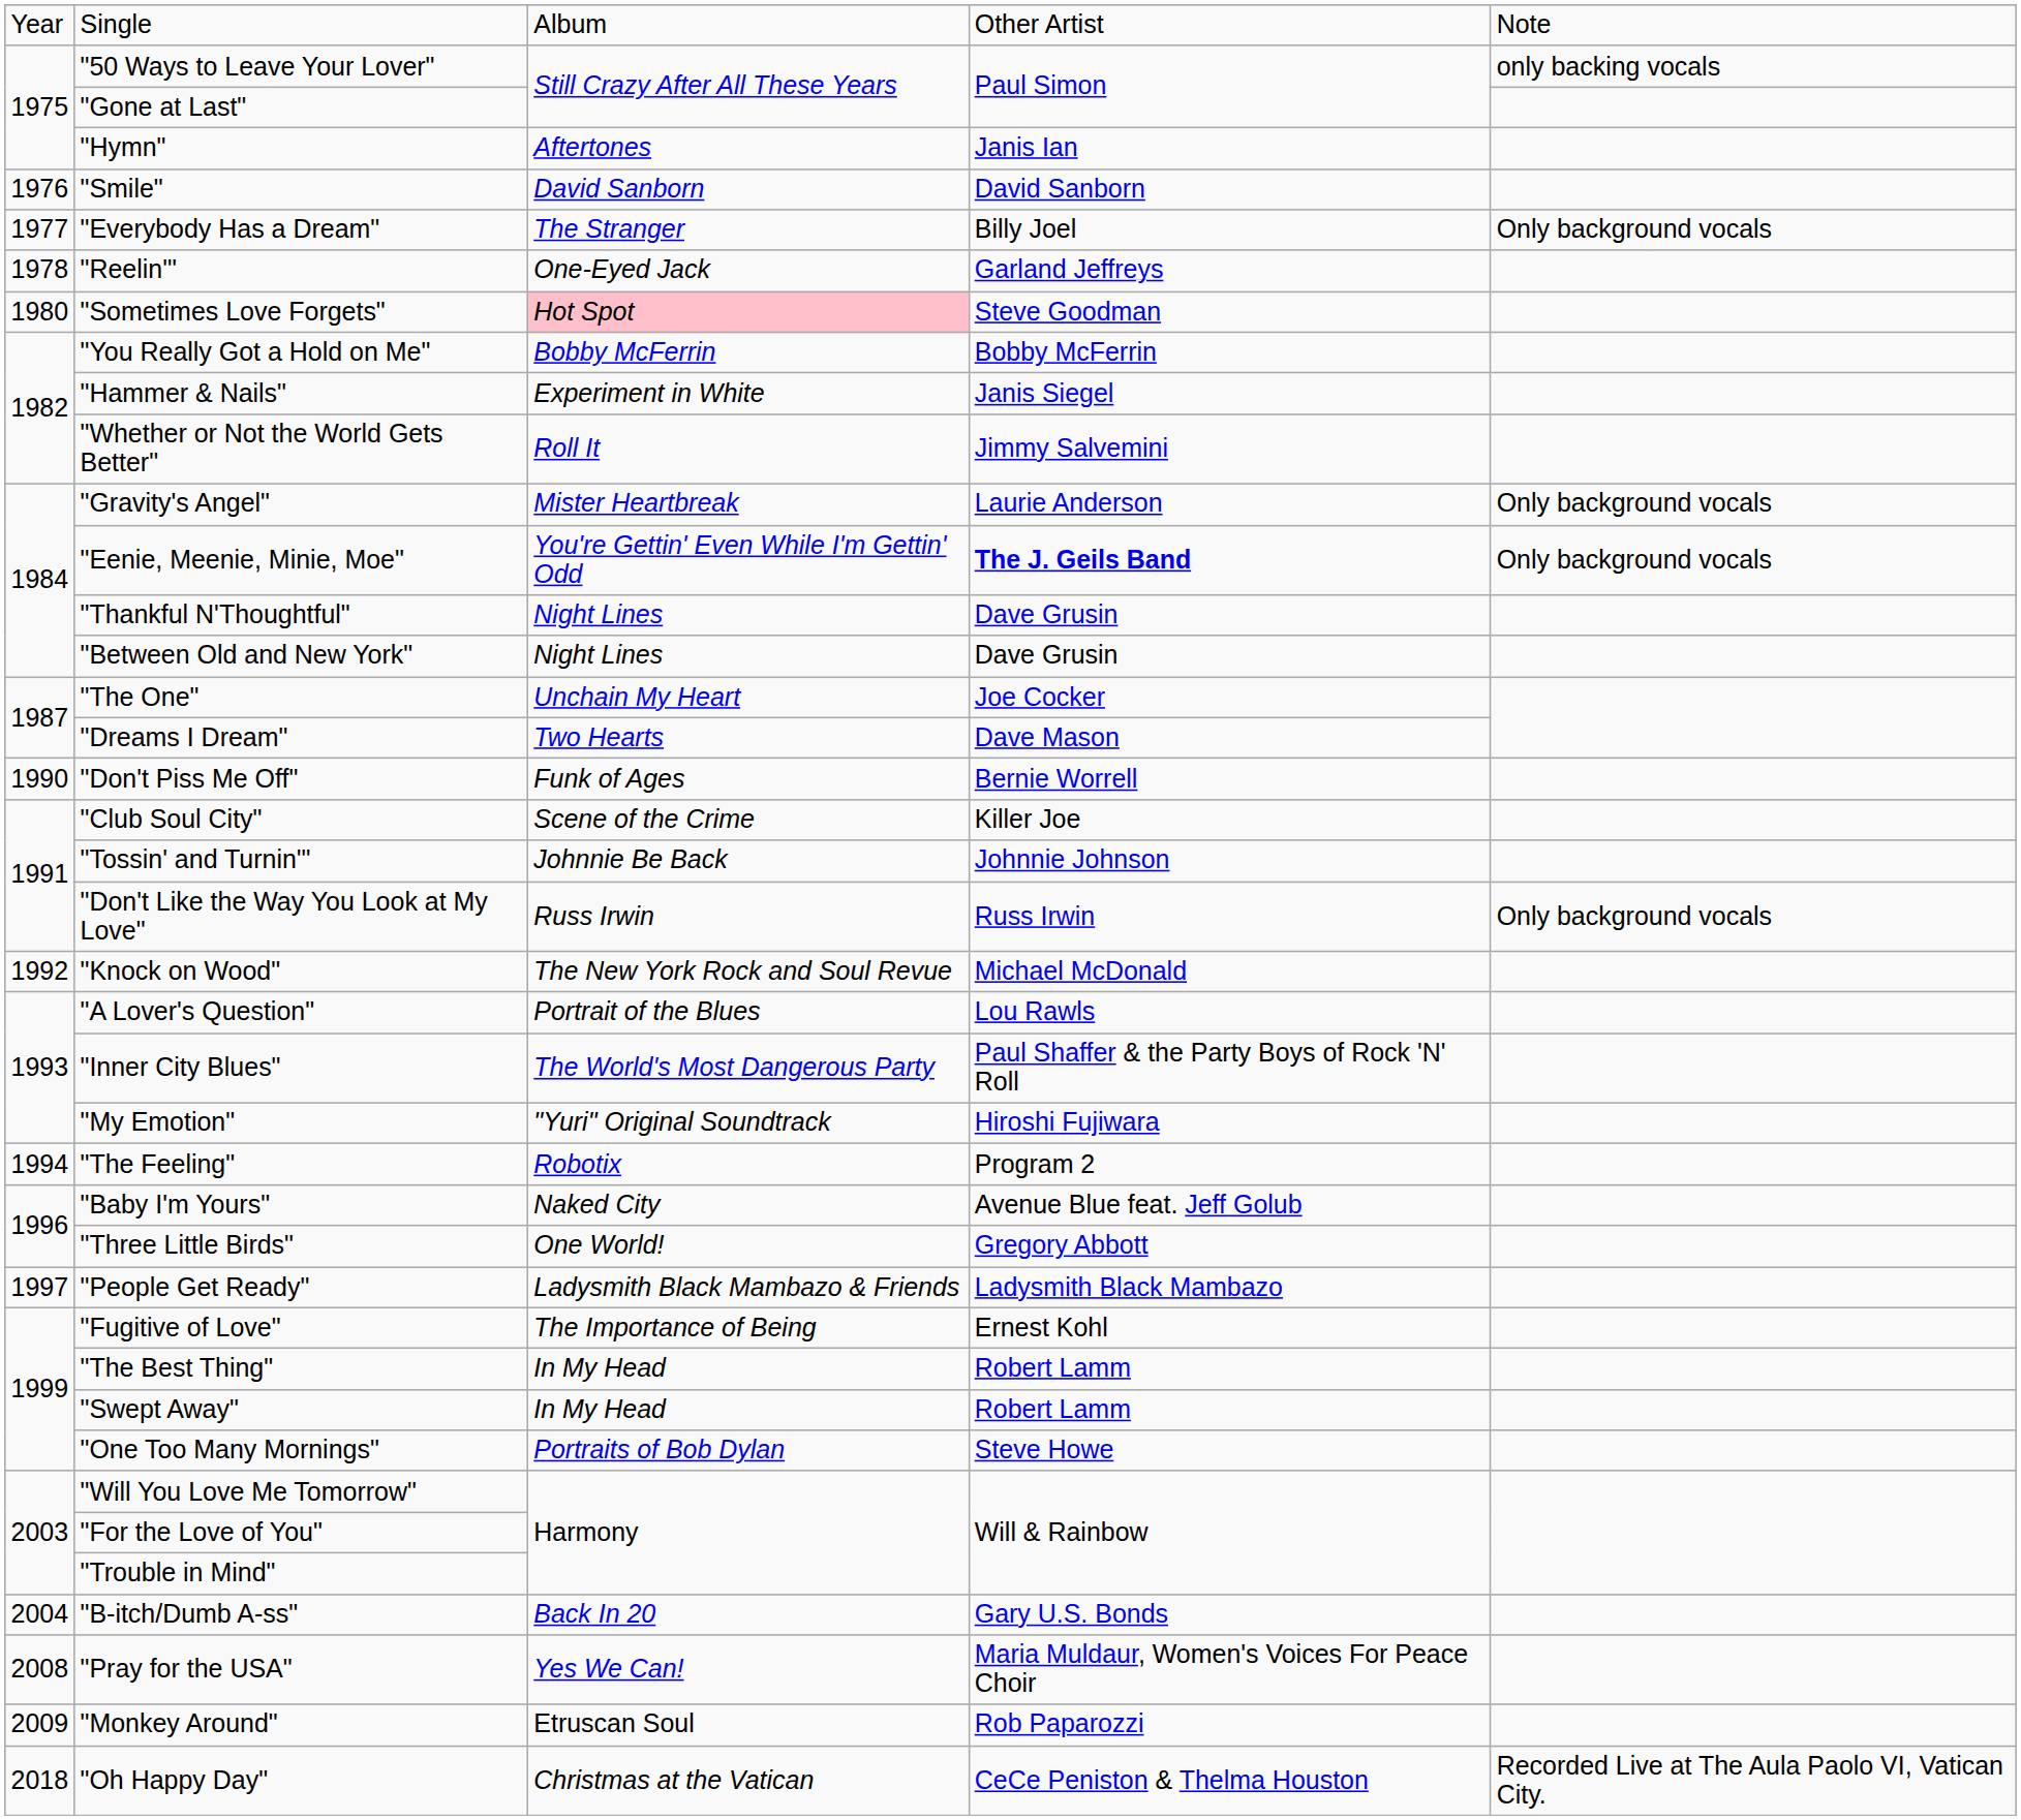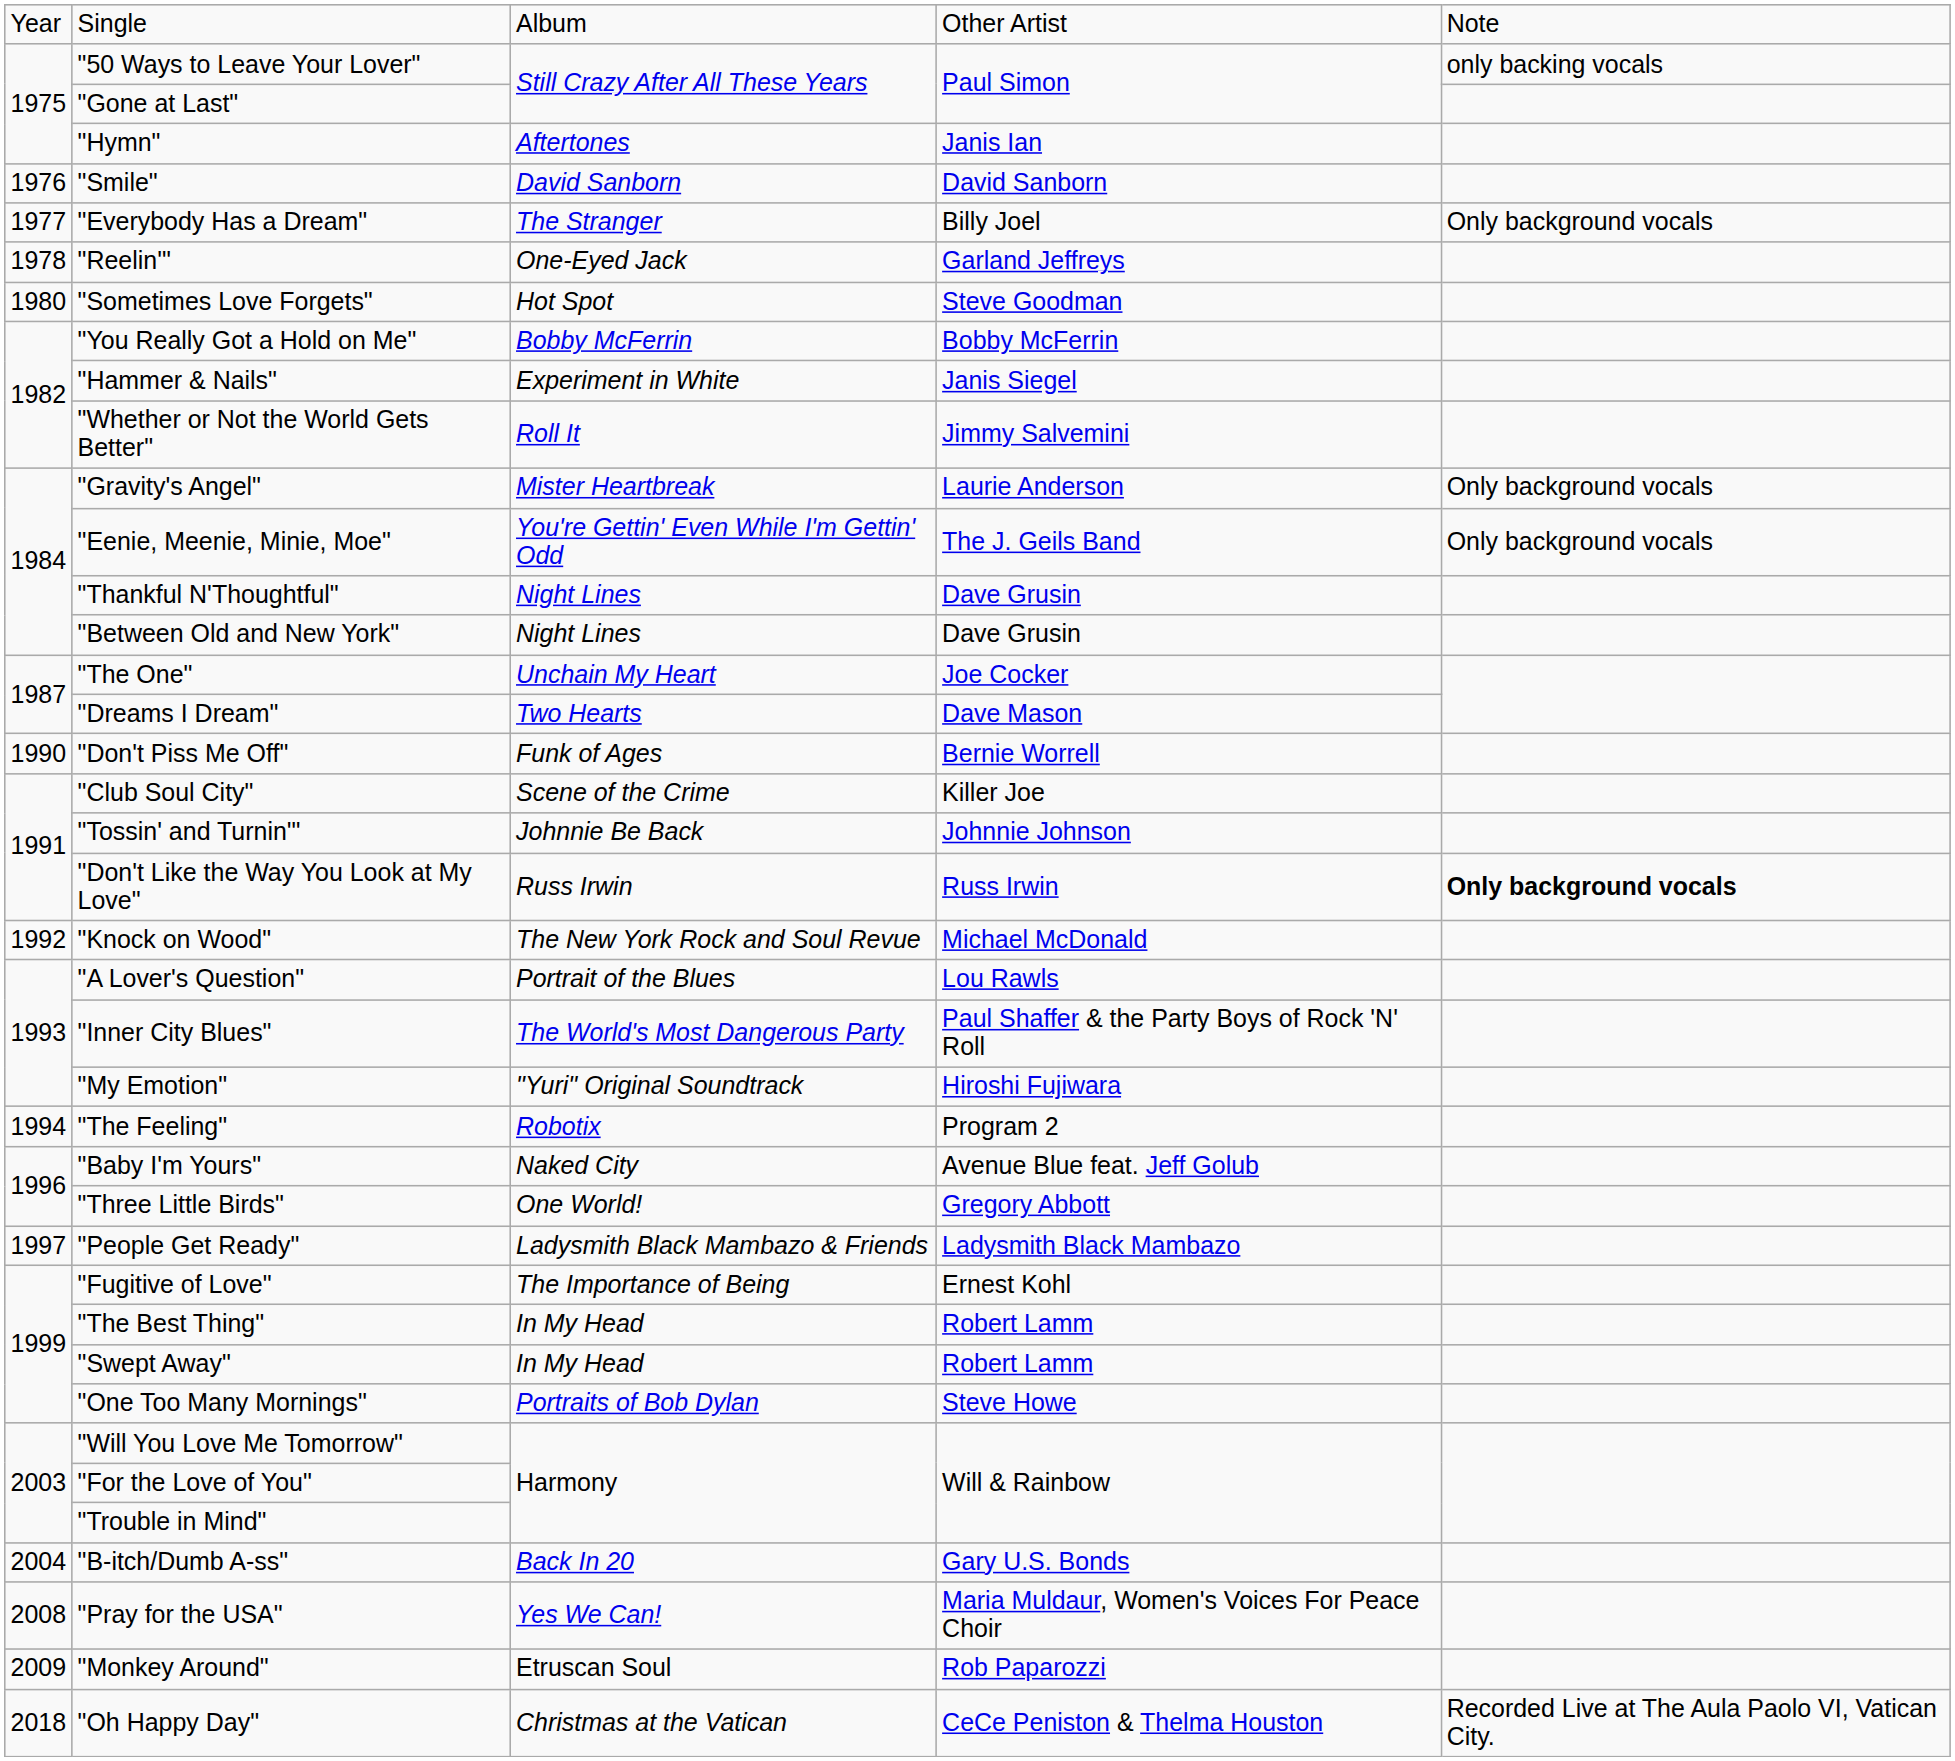"Sometimes Love Forgets" | column 3: pink background -> no background
"Eenie, Meenie, Minie, Moe" | column 4: bold -> normal
"Don't Like the Way You Look at My Love" | column 5: normal -> bold
